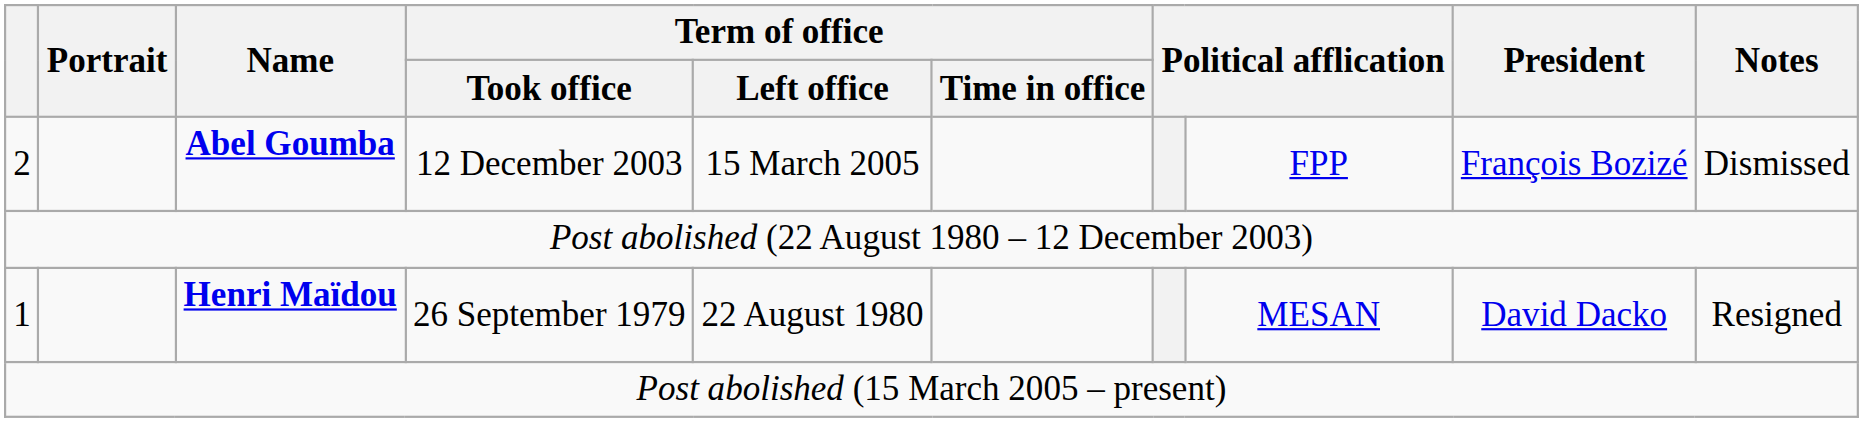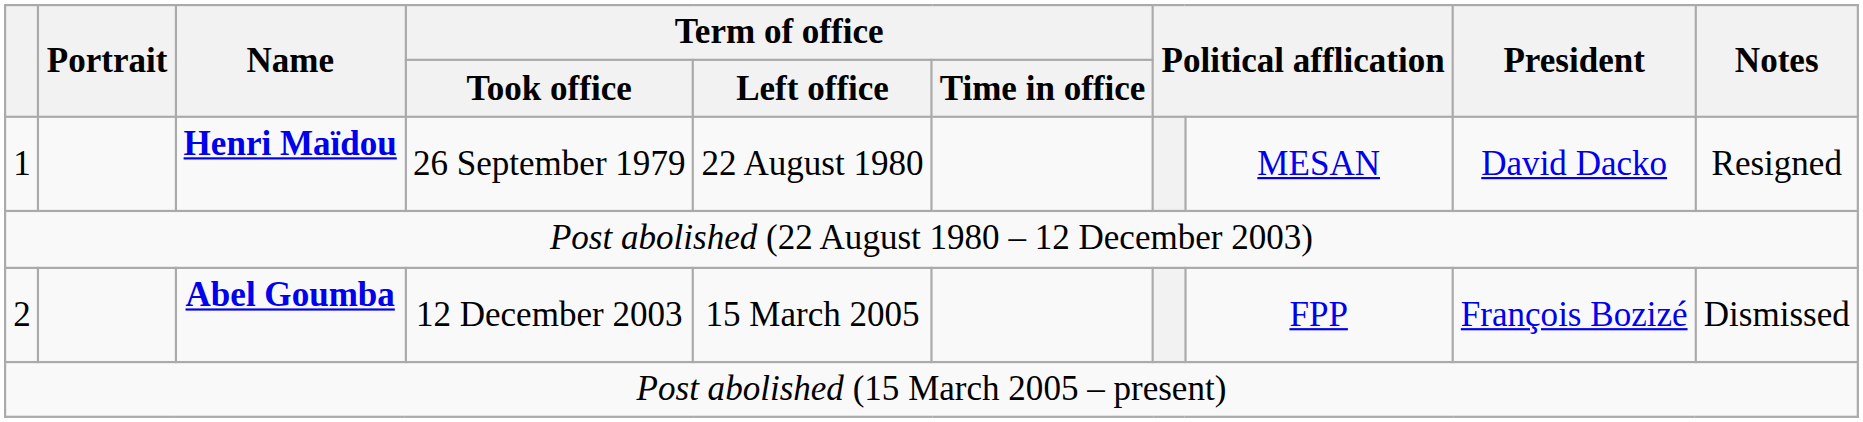rows swapped: 1 <-> 2
